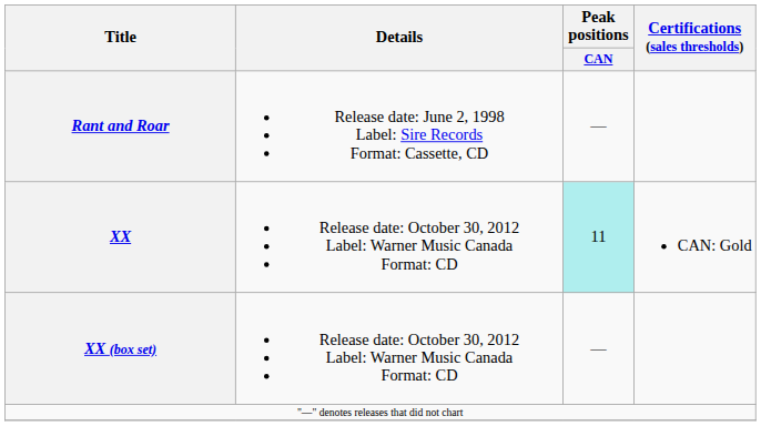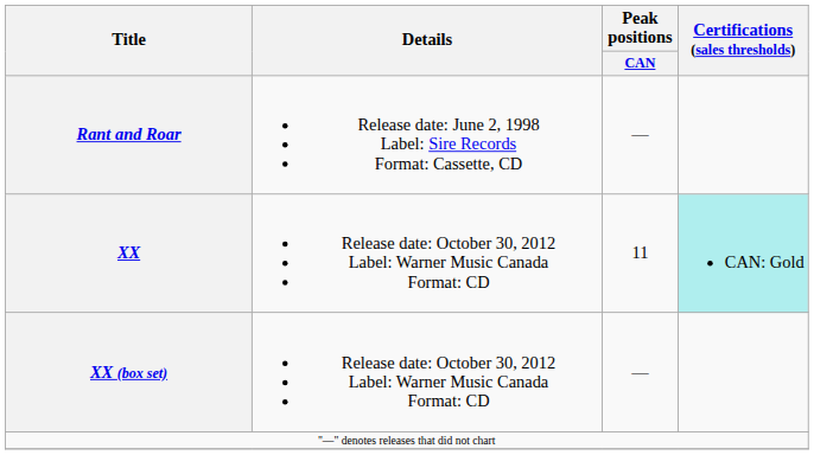XX | Peak positions / CAN: paleturquoise background -> no background
XX | Certifications (sales thresholds): no background -> paleturquoise background
